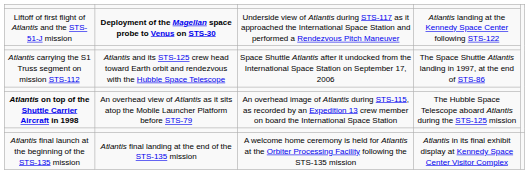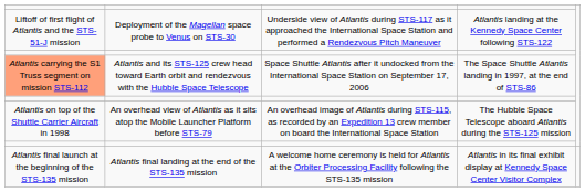Liftoff of first flight of Atlantis and the STS-51-J mission | column 2: bold -> normal
Atlantis carrying the S1 Truss segment on mission STS-112 | column 1: no background -> lightsalmon background
Atlantis on top of the Shuttle Carrier Aircraft in 1998 | column 1: bold -> normal
